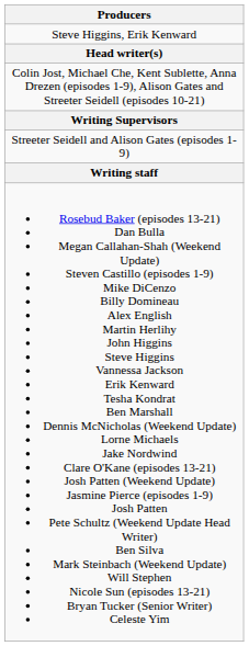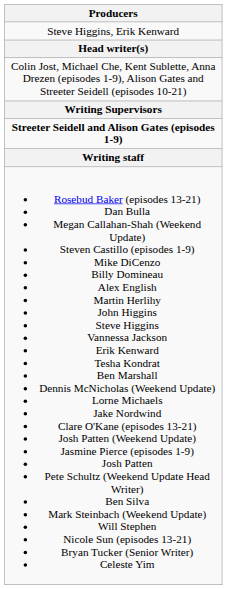row 6 | column 1: normal -> bold
